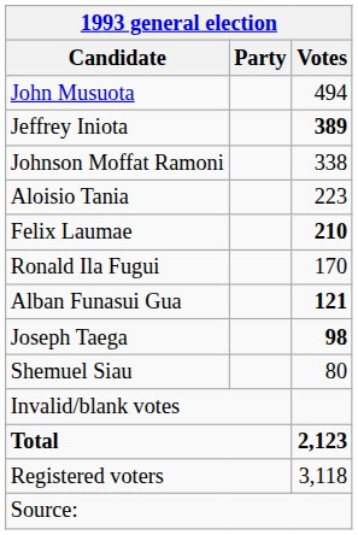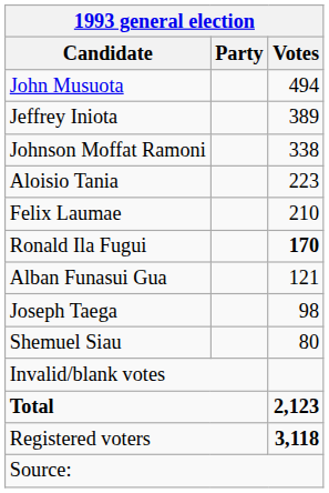Jeffrey Iniota | Votes: bold -> normal
Felix Laumae | Votes: bold -> normal
Ronald Ila Fugui | Votes: normal -> bold
Alban Funasui Gua | Votes: bold -> normal
Joseph Taega | Votes: bold -> normal
Registered voters | Votes: normal -> bold
